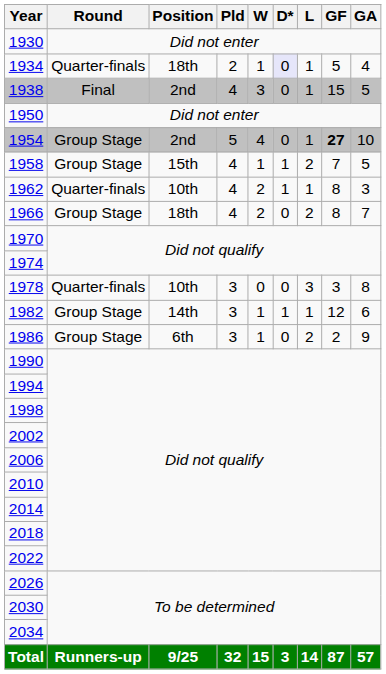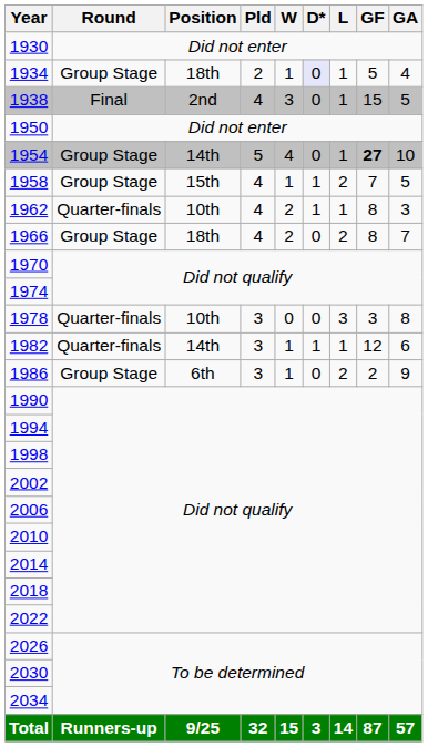1934 | Round: Quarter-finals -> Group Stage
1954 | Position: 2nd -> 14th
1982 | Round: Group Stage -> Quarter-finals
